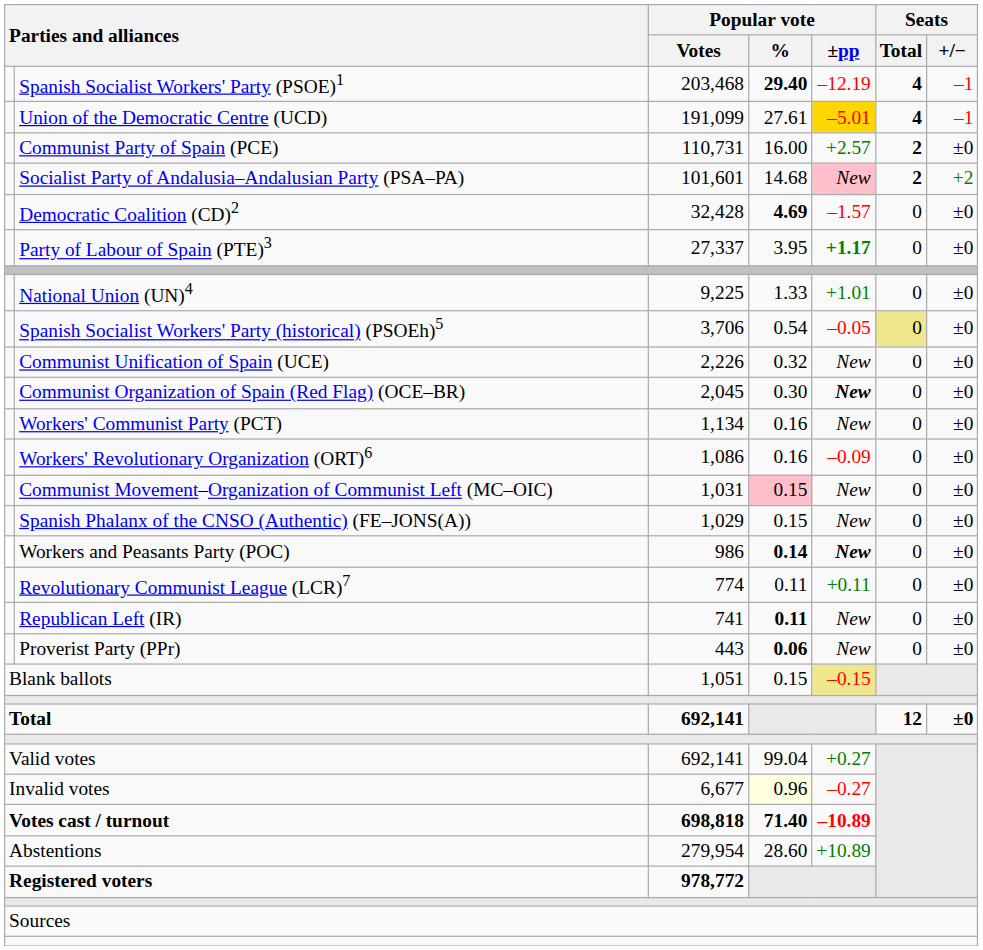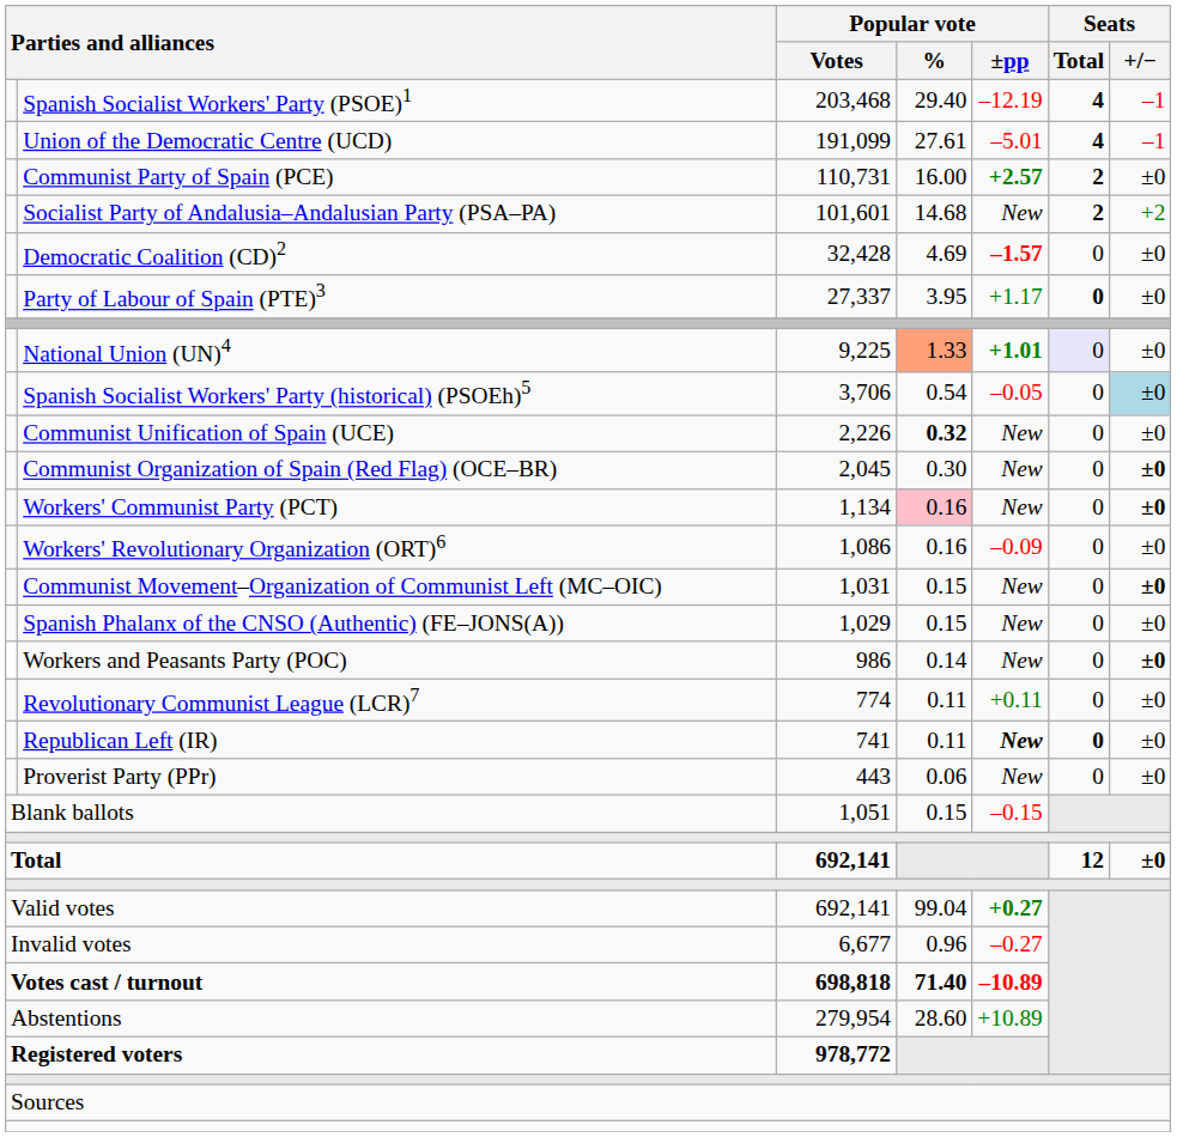Spanish Socialist Workers' Party (PSOE)1 | Popular vote / %: bold -> normal
Union of the Democratic Centre (UCD) | Popular vote / ±pp: gold background -> no background
Communist Party of Spain (PCE) | Popular vote / ±pp: normal -> bold
Socialist Party of Andalusia–Andalusian Party (PSA–PA) | Popular vote / ±pp: pink background -> no background
Democratic Coalition (CD)2 | Popular vote / %: bold -> normal
Democratic Coalition (CD)2 | Popular vote / ±pp: normal -> bold
Party of Labour of Spain (PTE)3 | Popular vote / ±pp: bold -> normal
Party of Labour of Spain (PTE)3 | Seats / Total: normal -> bold
National Union (UN)4 | Popular vote / %: no background -> lightsalmon background
National Union (UN)4 | Popular vote / ±pp: normal -> bold
National Union (UN)4 | Seats / Total: no background -> lavender background
Spanish Socialist Workers' Party (historical) (PSOEh)5 | Seats / Total: khaki background -> no background
Spanish Socialist Workers' Party (historical) (PSOEh)5 | Seats / +/−: no background -> lightblue background
Communist Unification of Spain (UCE) | Popular vote / %: normal -> bold
Communist Organization of Spain (Red Flag) (OCE–BR) | Popular vote / ±pp: bold -> normal
Communist Organization of Spain (Red Flag) (OCE–BR) | Seats / +/−: normal -> bold
Workers' Communist Party (PCT) | Popular vote / %: no background -> pink background
Workers' Communist Party (PCT) | Seats / +/−: normal -> bold
Communist Movement–Organization of Communist Left (MC–OIC) | Popular vote / %: pink background -> no background
Communist Movement–Organization of Communist Left (MC–OIC) | Seats / +/−: normal -> bold
Workers and Peasants Party (POC) | Popular vote / %: bold -> normal
Workers and Peasants Party (POC) | Popular vote / ±pp: bold -> normal
Workers and Peasants Party (POC) | Seats / +/−: normal -> bold
Republican Left (IR) | Popular vote / %: bold -> normal
Republican Left (IR) | Popular vote / ±pp: normal -> bold
Republican Left (IR) | Seats / Total: normal -> bold
Proverist Party (PPr) | Popular vote / %: bold -> normal
Blank ballots | Popular vote / ±pp: khaki background -> no background
Valid votes | Popular vote / ±pp: normal -> bold
Invalid votes | Popular vote / %: lightyellow background -> no background
